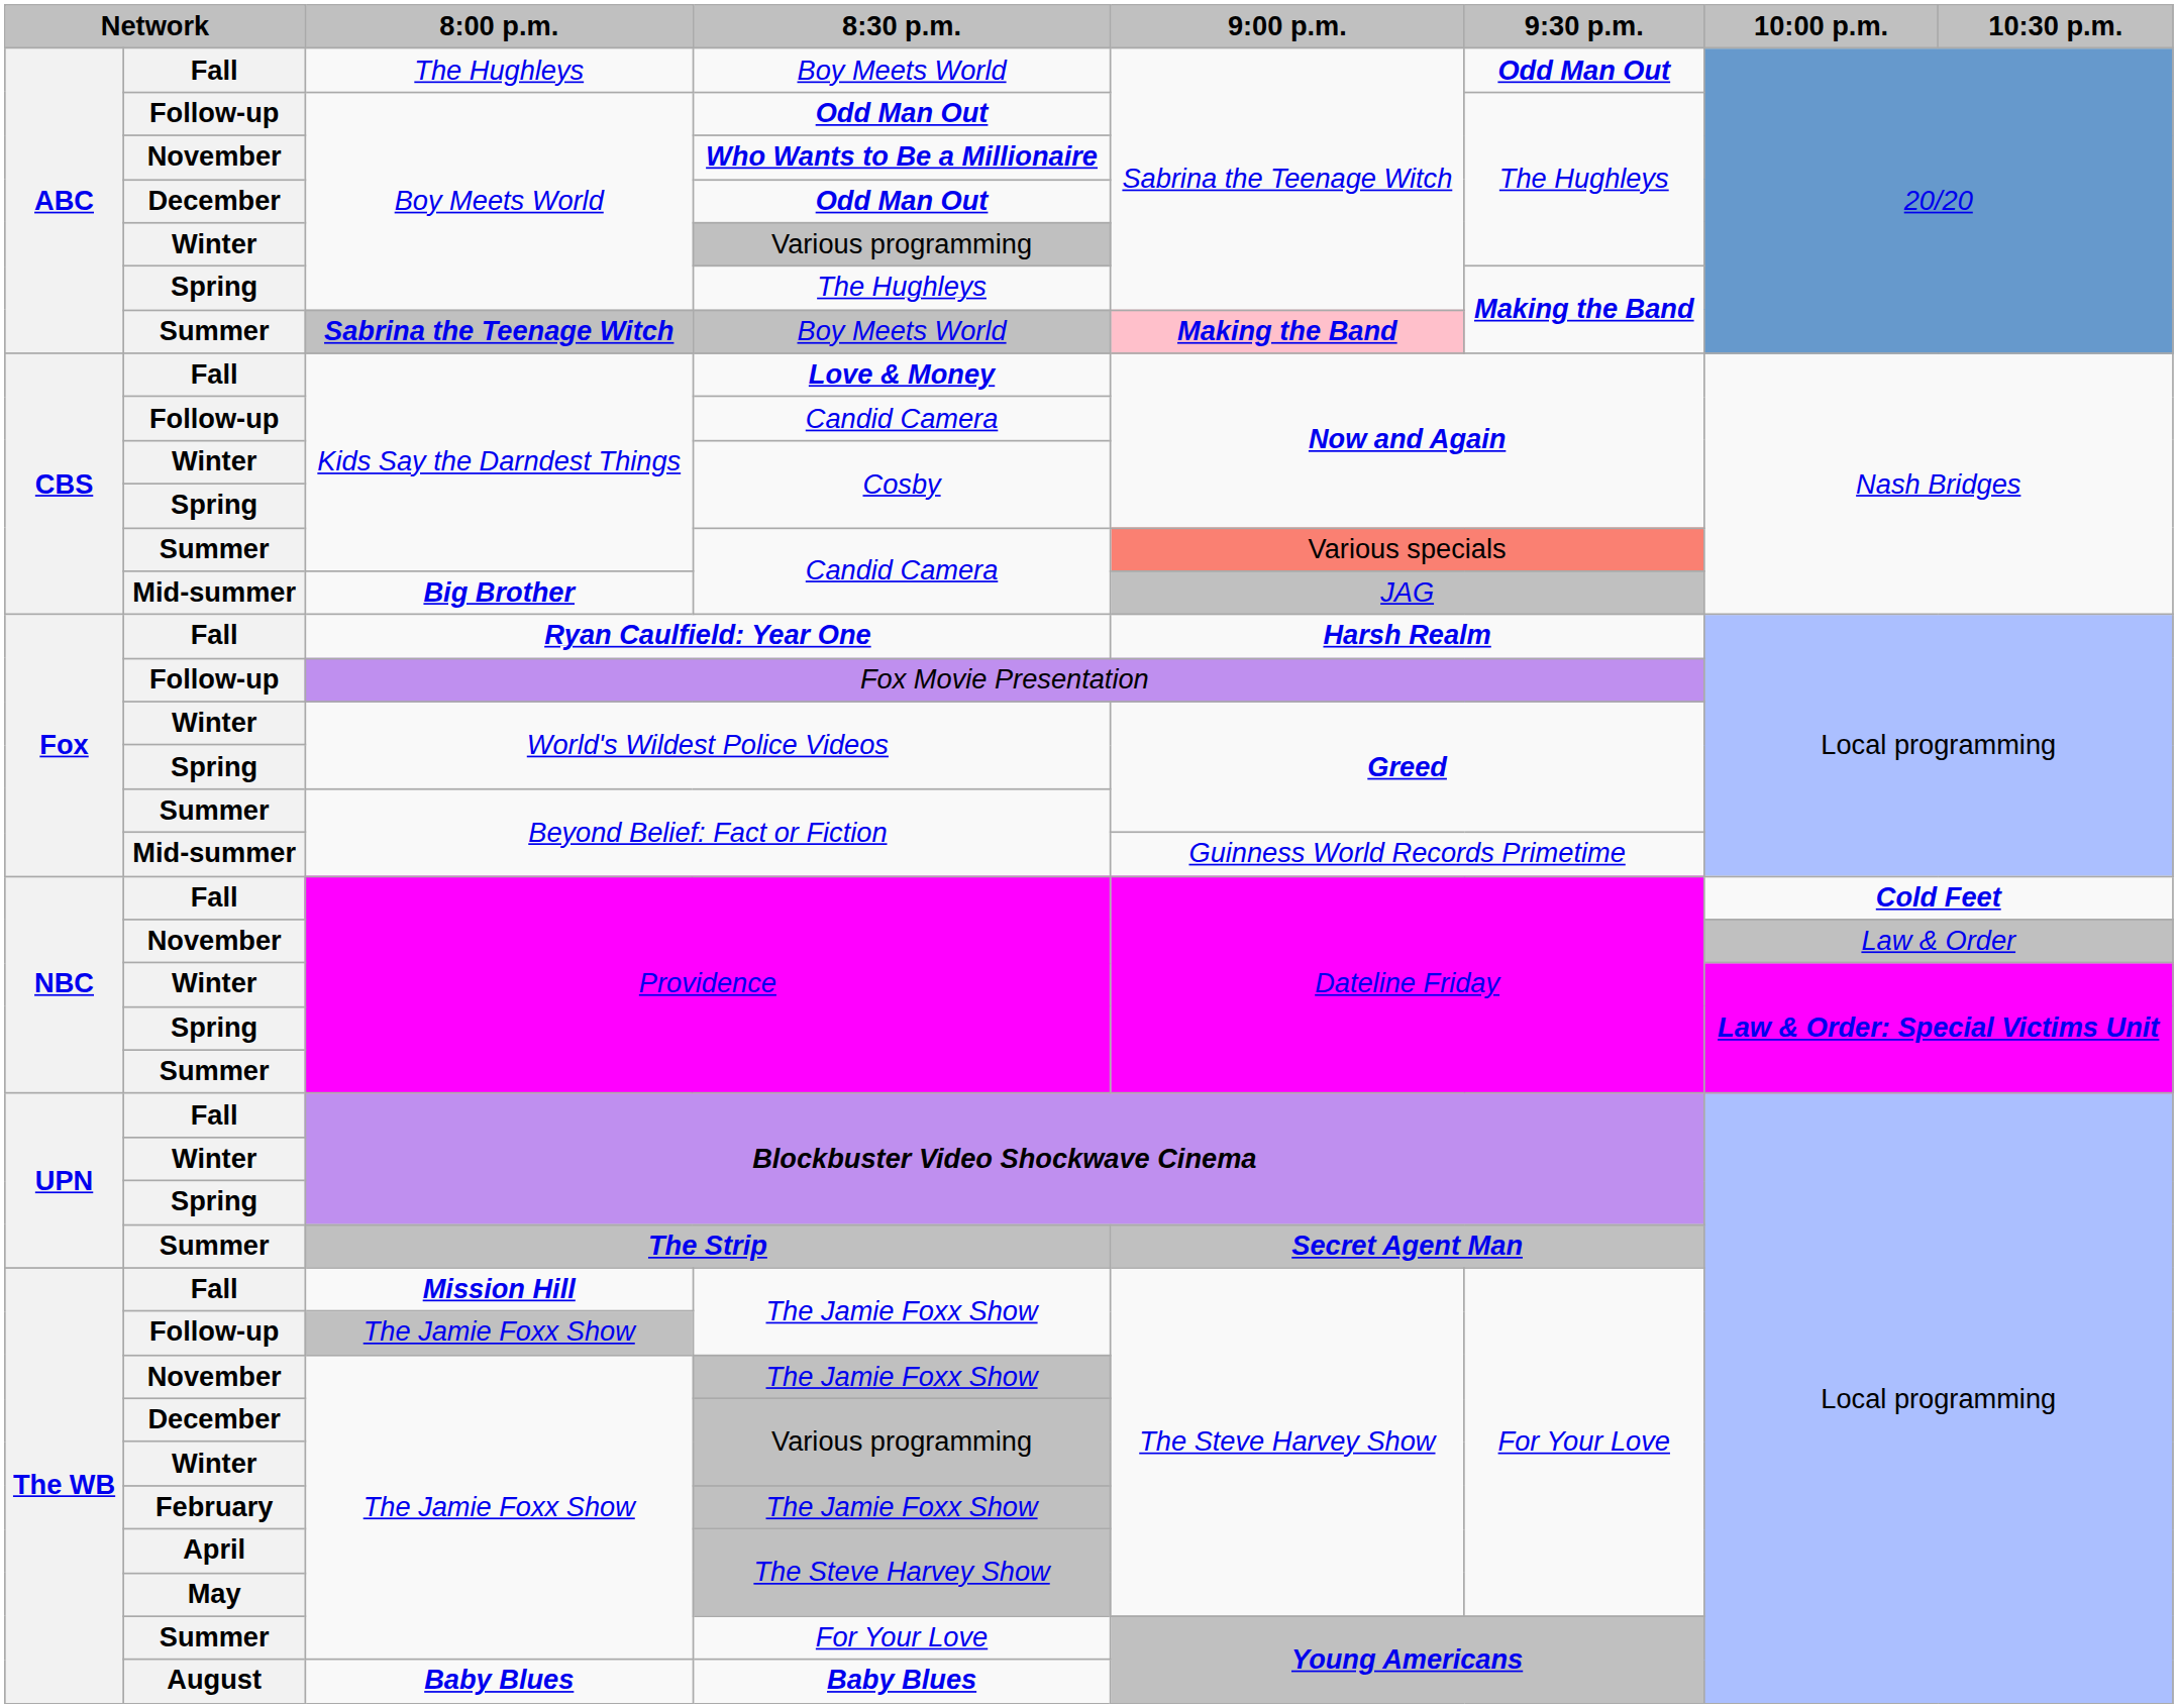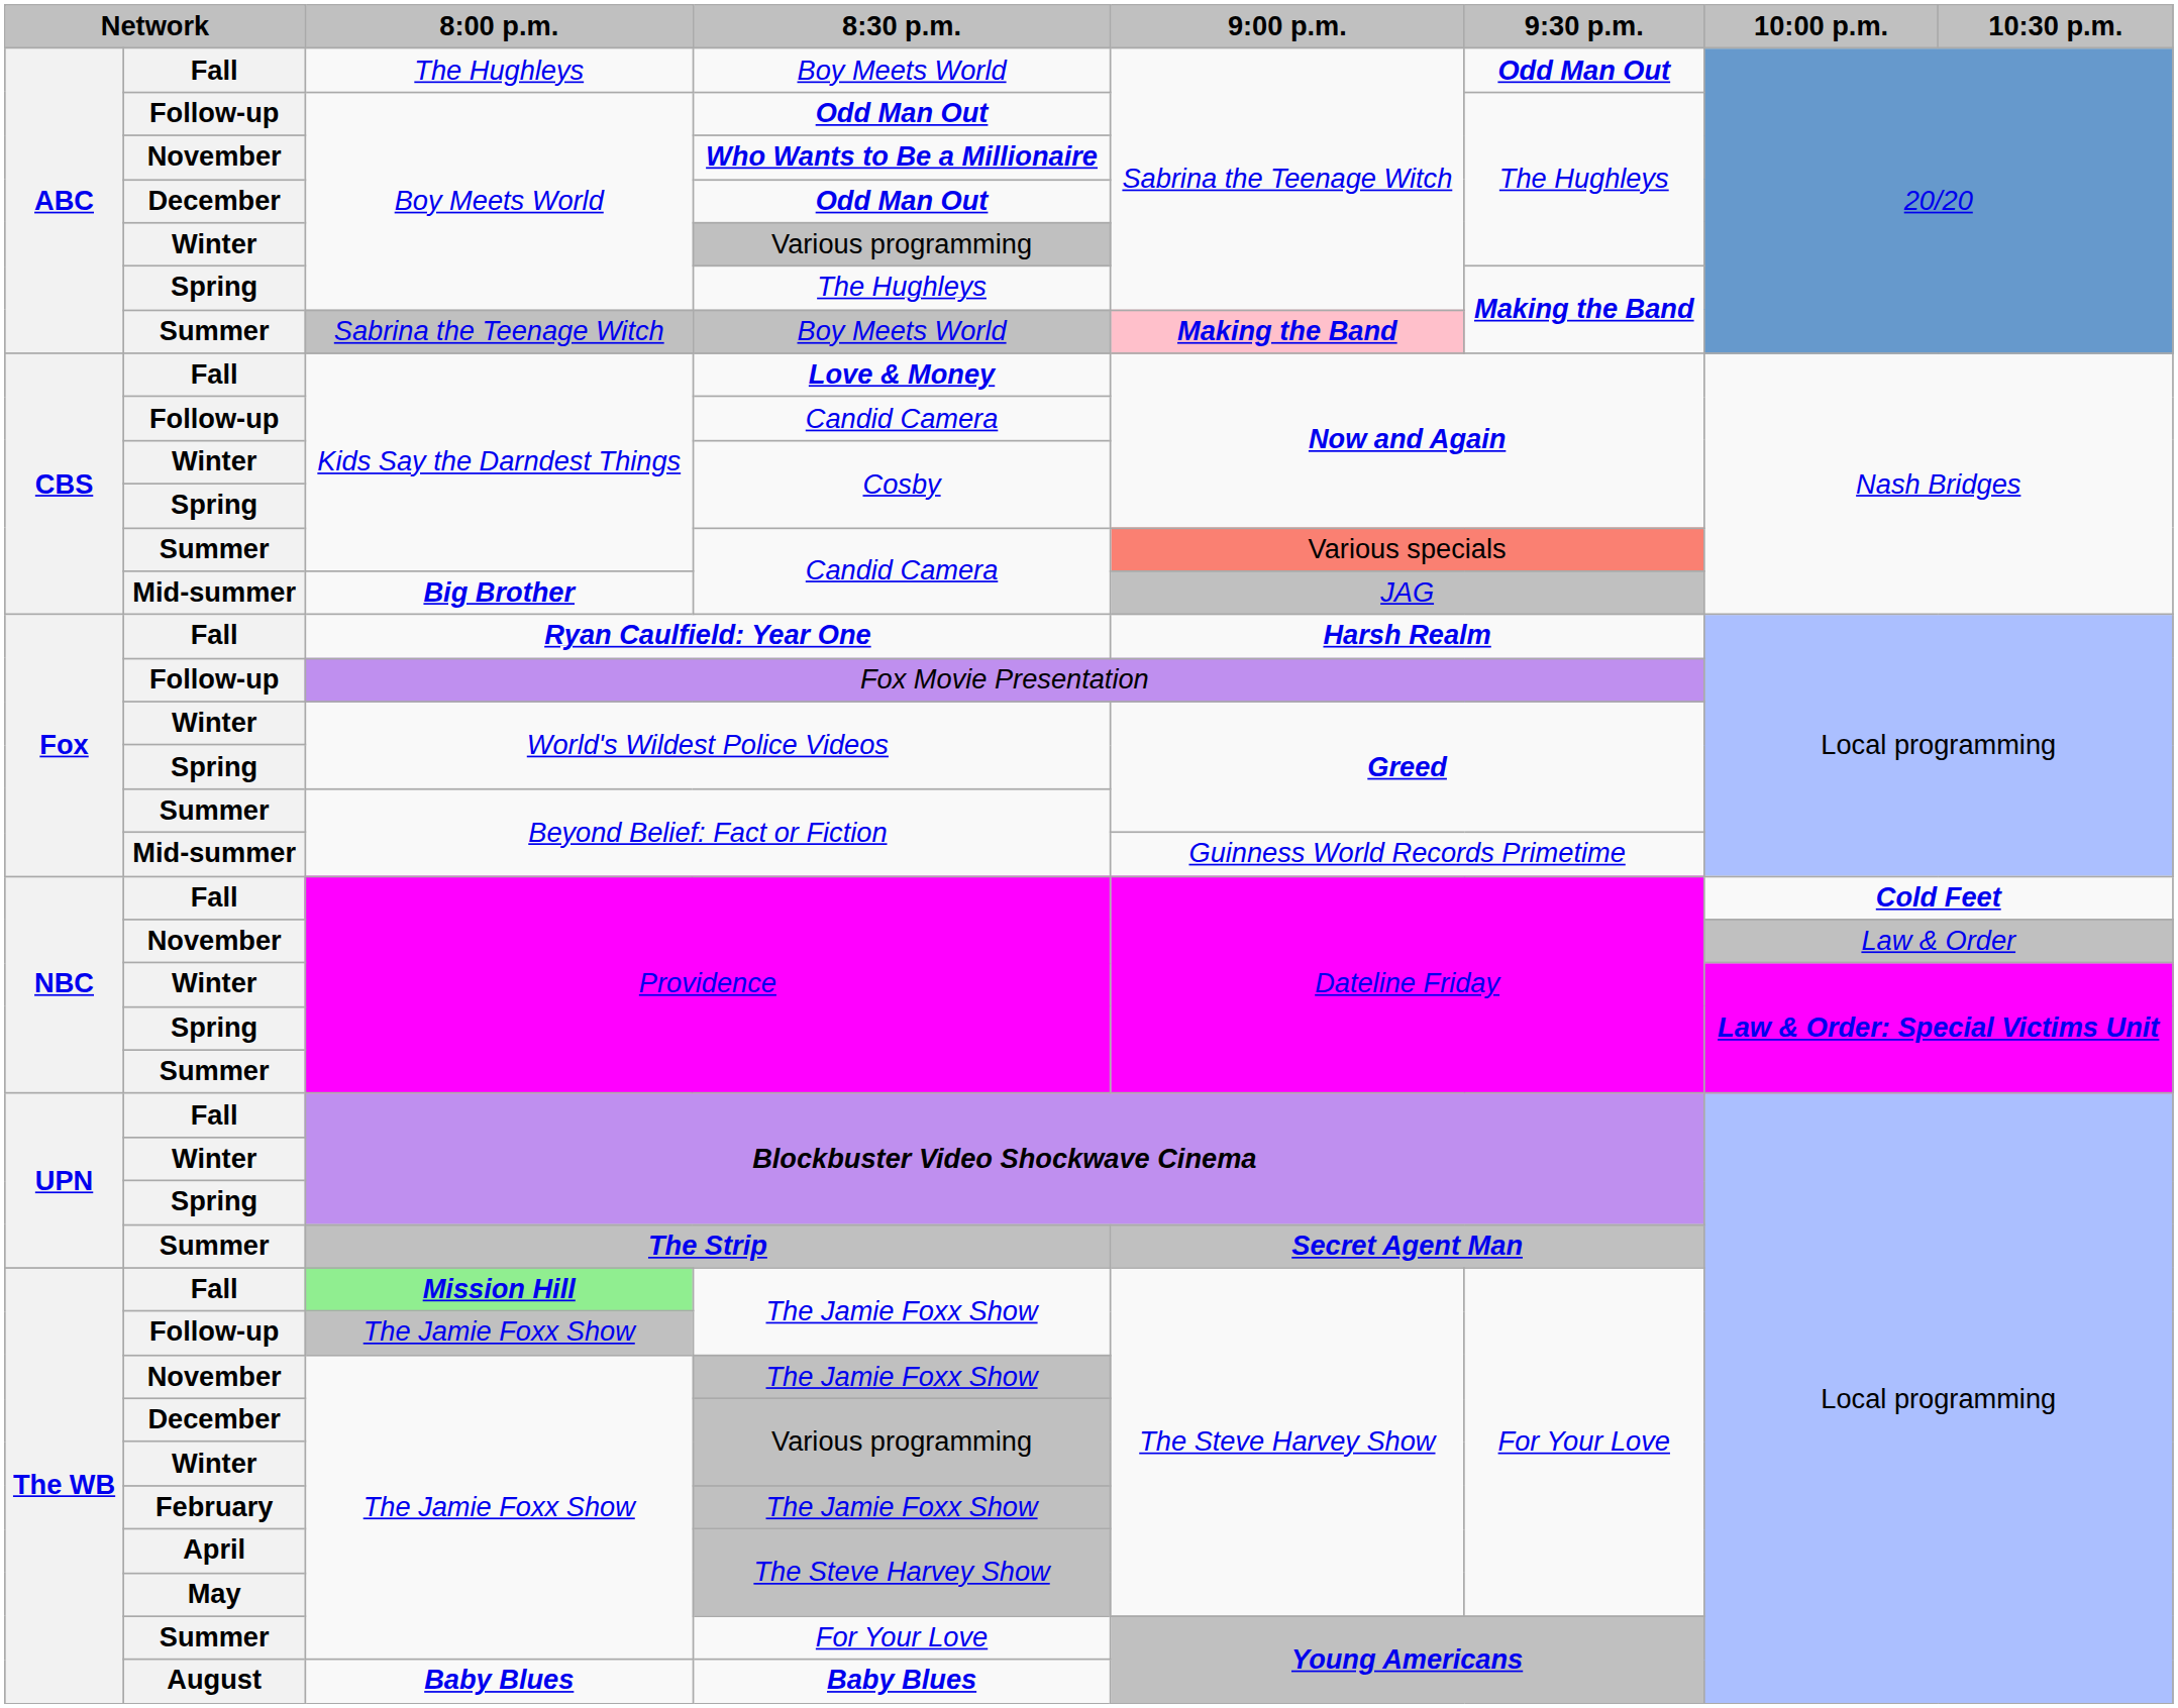Summer / Boy Meets World | 8:00 p.m.: bold -> normal
Fall / The Jamie Foxx Show | 8:00 p.m.: no background -> lightgreen background
